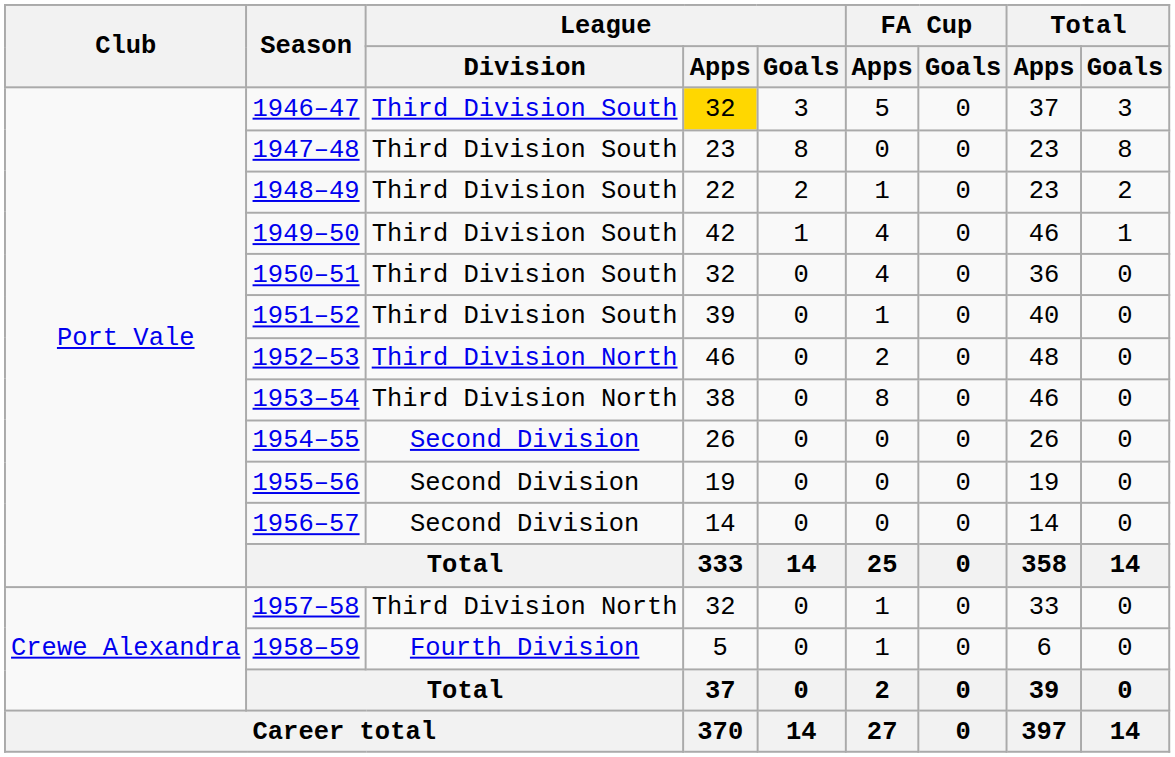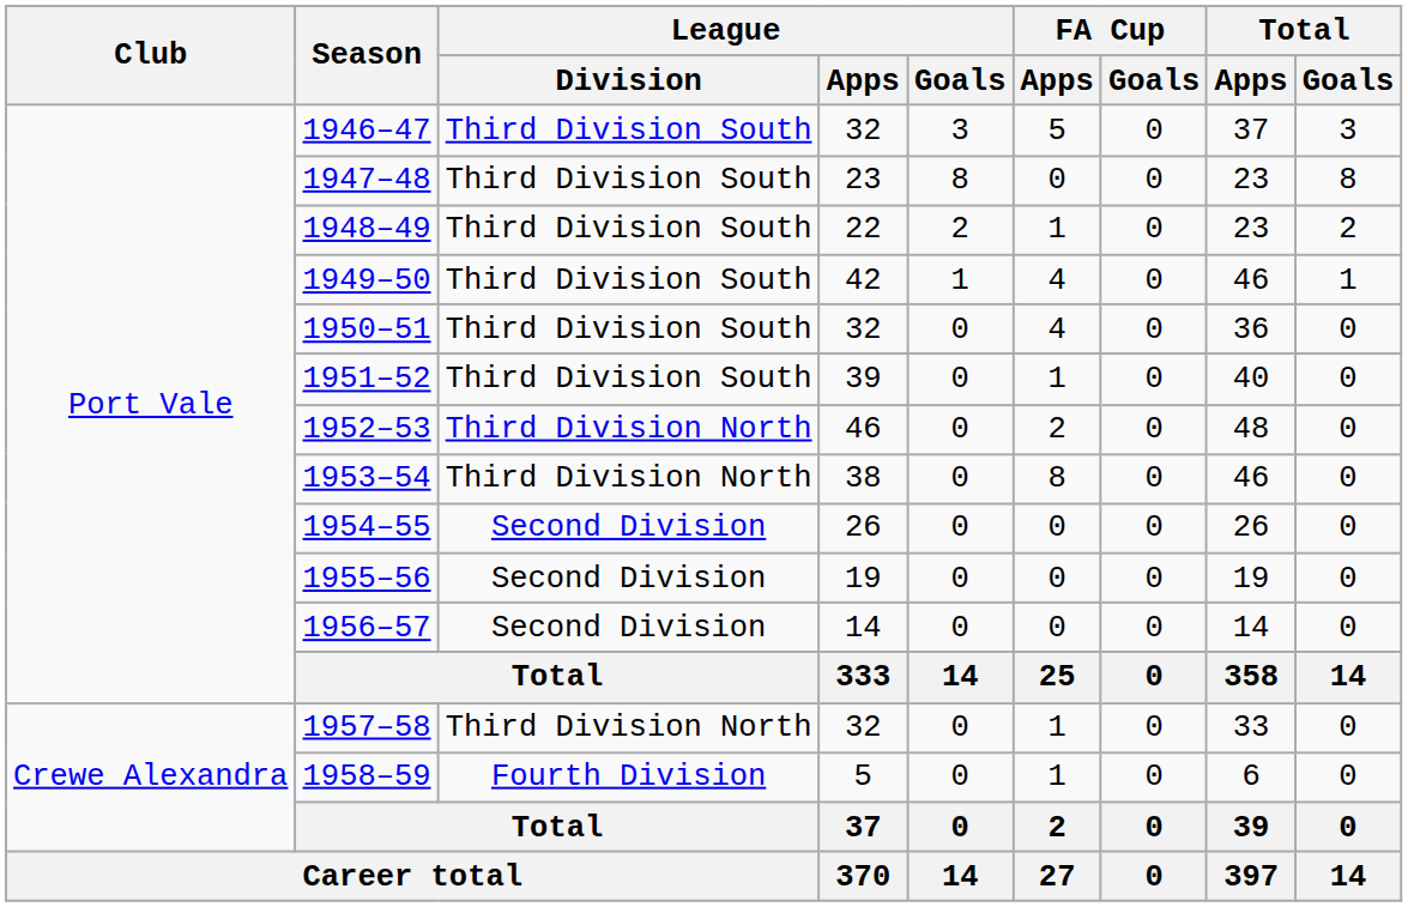1946–47 | League / Apps: gold background -> no background
